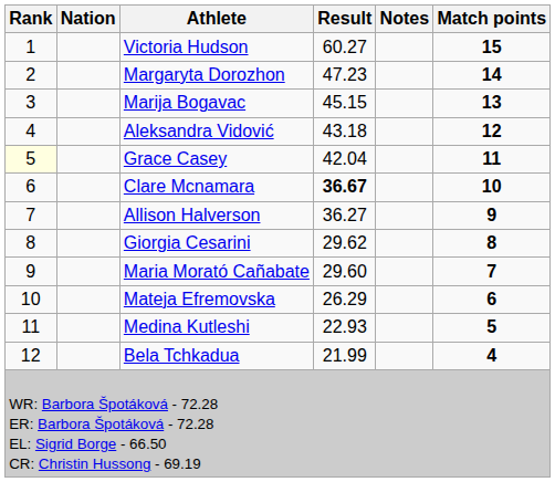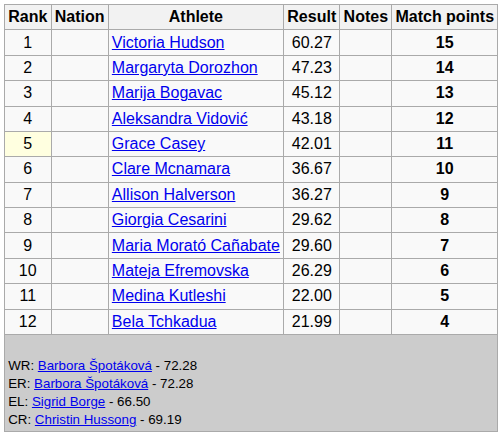Marija Bogavac | Result: 45.15 -> 45.12
Grace Casey | Result: 42.04 -> 42.01
Clare Mcnamara | Result: bold -> normal
Medina Kutleshi | Result: 22.93 -> 22.00
